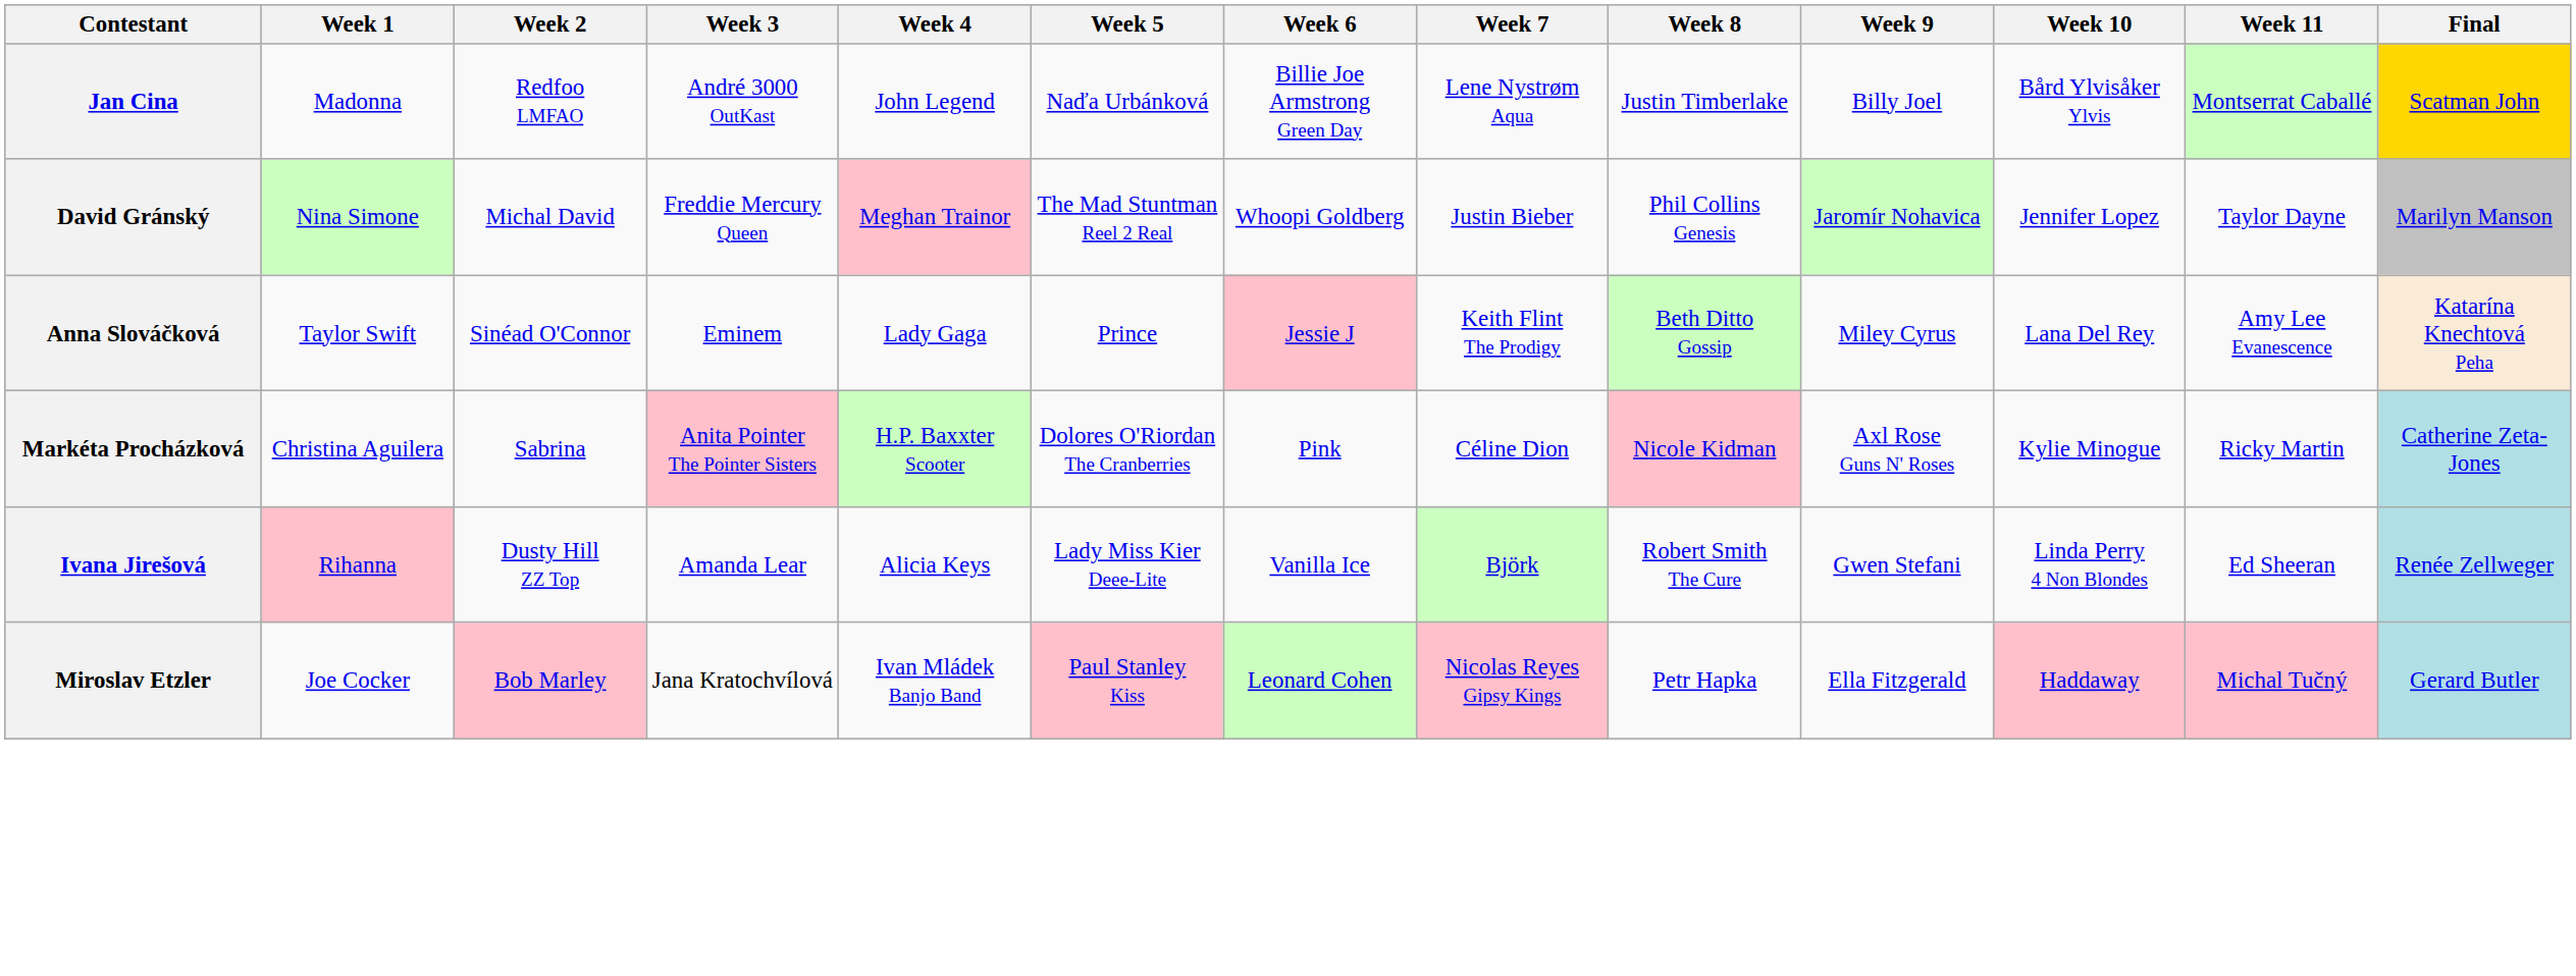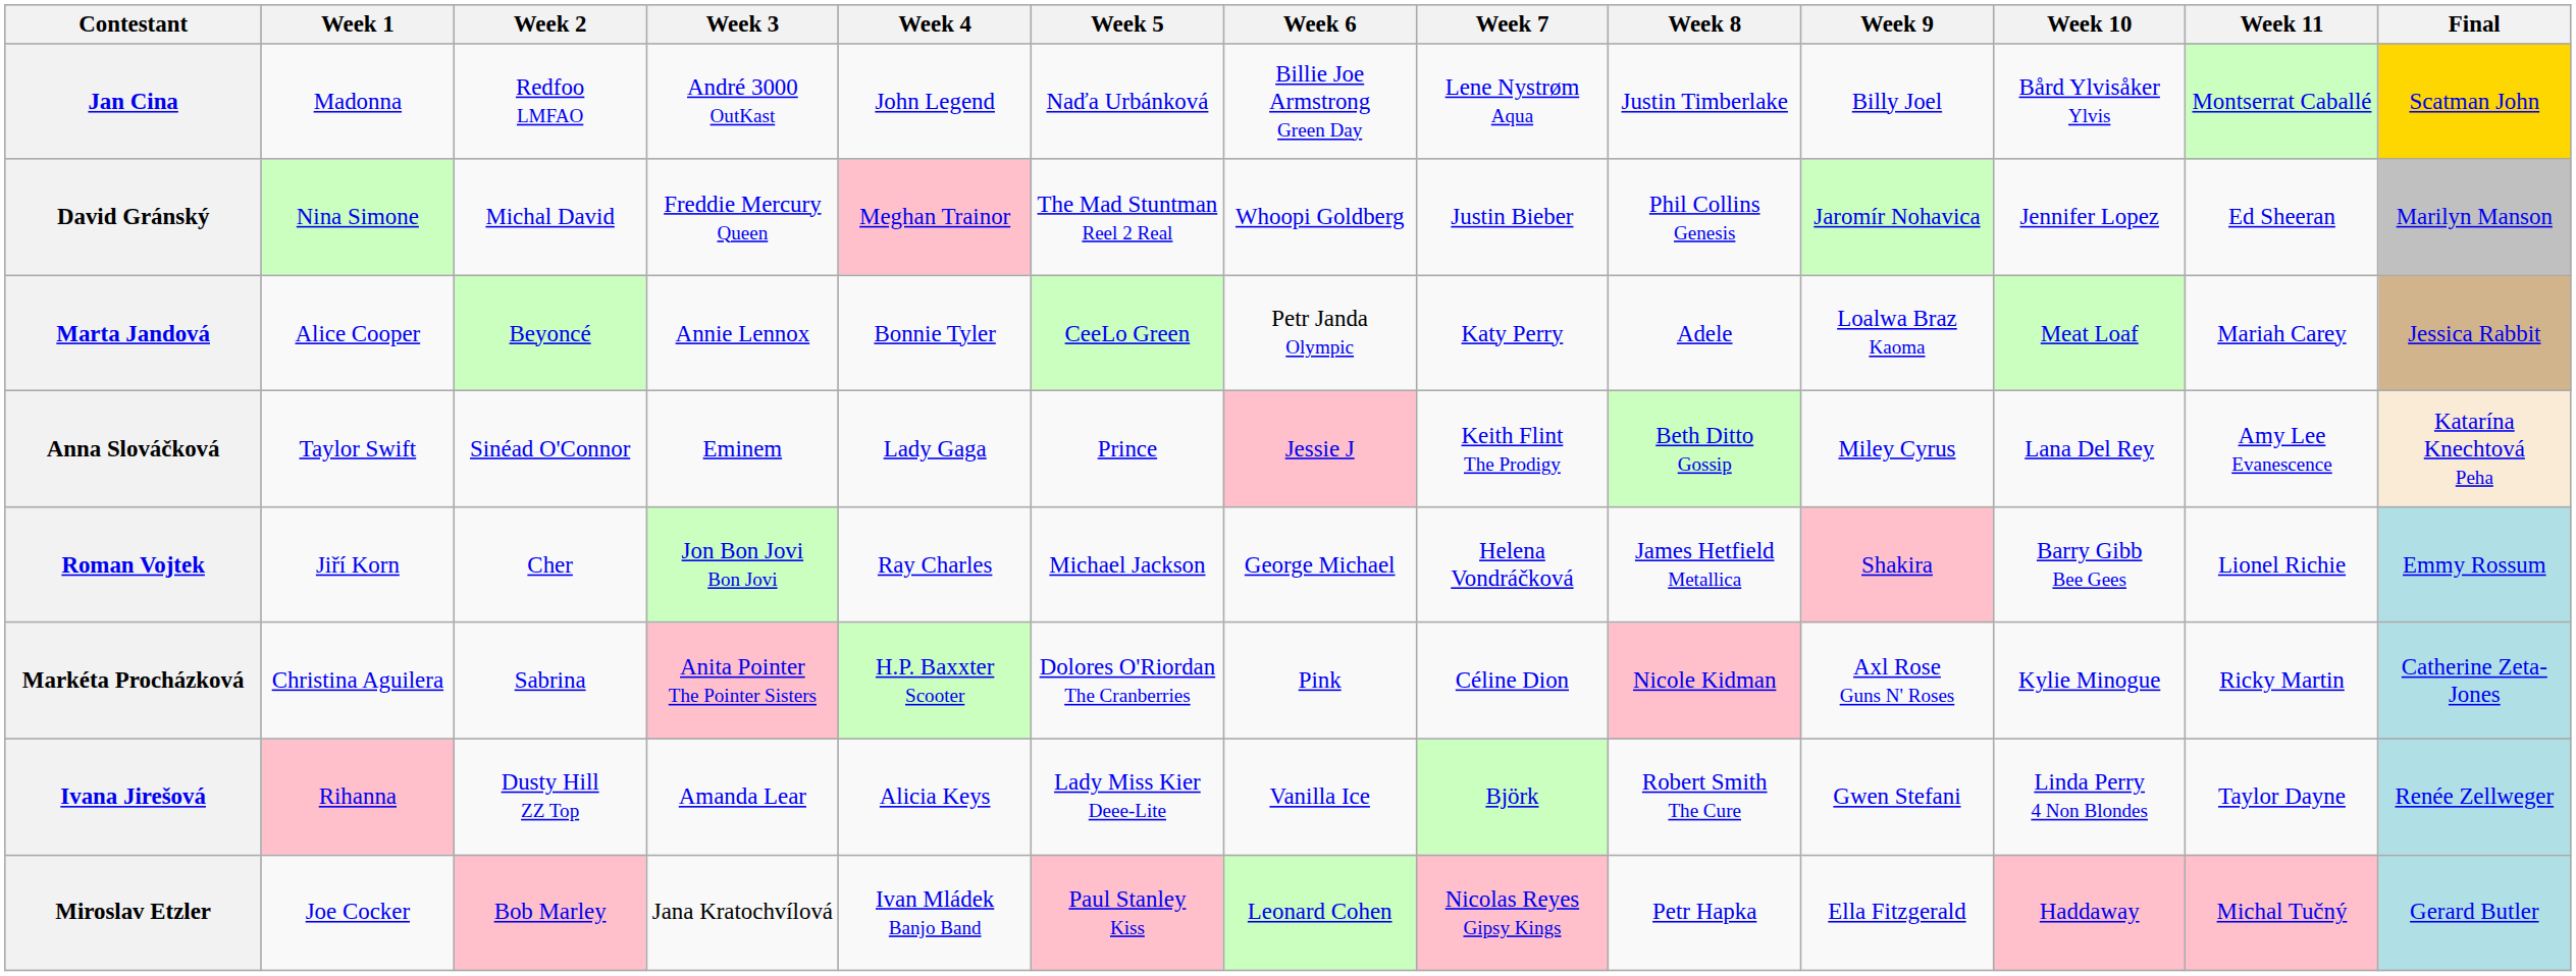David Gránský | Week 11: Taylor Dayne -> Ed Sheeran
+ row: Marta Jandová | Alice Cooper | Beyoncé | Annie Lennox | Bonnie Tyler | CeeLo Green | Petr Janda Olympic | Katy Perry | Adele | Loalwa Braz Kaoma | Meat Loaf | Mariah Carey | Jessica Rabbit
+ row: Roman Vojtek | Jiří Korn | Cher | Jon Bon Jovi Bon Jovi | Ray Charles | Michael Jackson | George Michael | Helena Vondráčková | James Hetfield Metallica | Shakira | Barry Gibb Bee Gees | Lionel Richie | Emmy Rossum
Ivana Jirešová | Week 11: Ed Sheeran -> Taylor Dayne
